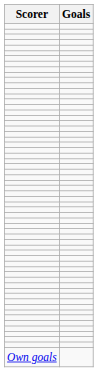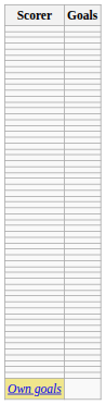row 62 | Scorer: no background -> khaki background
